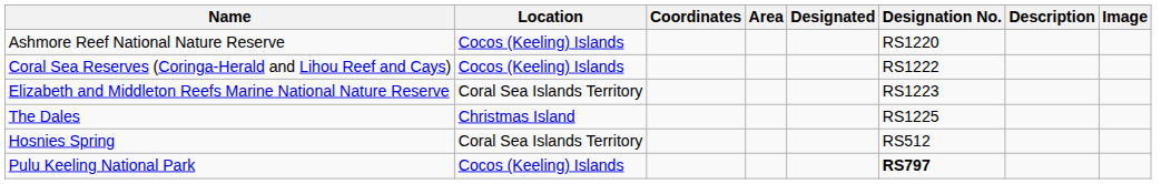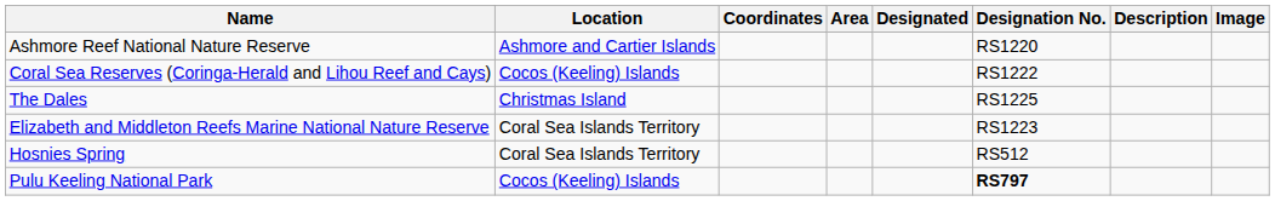Ashmore Reef National Nature Reserve | Location: Cocos (Keeling) Islands -> Ashmore and Cartier Islands
rows swapped: The Dales <-> Elizabeth and Middleton Reefs Marine National Nature Reserve
